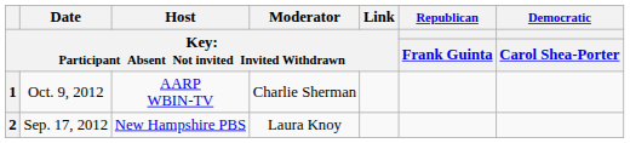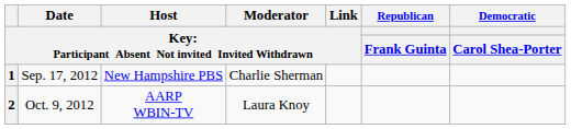1 | column 2: Oct. 9, 2012 -> Sep. 17, 2012
1 | column 3: AARP WBIN-TV -> New Hampshire PBS
2 | column 2: Sep. 17, 2012 -> Oct. 9, 2012
2 | column 3: New Hampshire PBS -> AARP WBIN-TV
